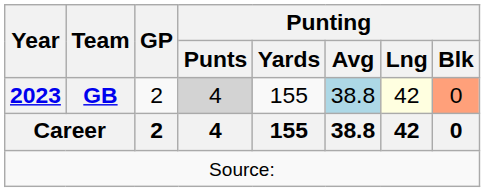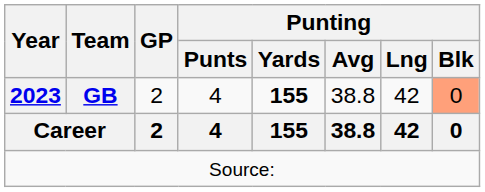2023 | Punting / Punts: lightgrey background -> no background
2023 | Punting / Yards: normal -> bold
2023 | Punting / Avg: lightblue background -> no background
2023 | Punting / Lng: lightyellow background -> no background
